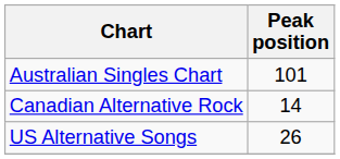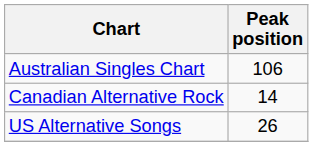Australian Singles Chart | Peak position: 101 -> 106
